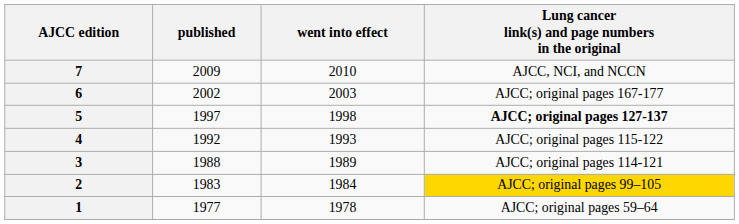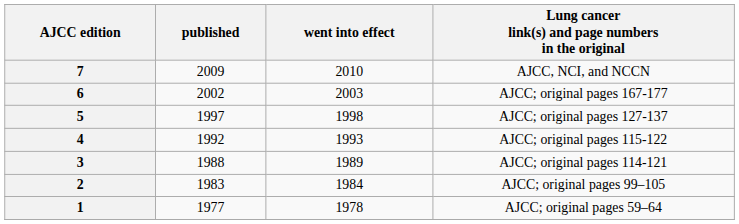5 | Lung cancer link(s) and page numbers in the original: bold -> normal
2 | Lung cancer link(s) and page numbers in the original: gold background -> no background
